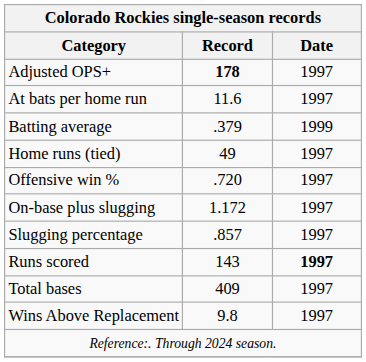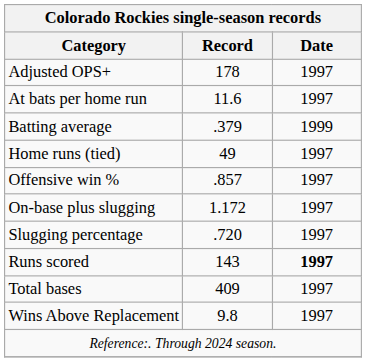Adjusted OPS+ | Record: bold -> normal
Offensive win % | Record: .720 -> .857
Slugging percentage | Record: .857 -> .720
